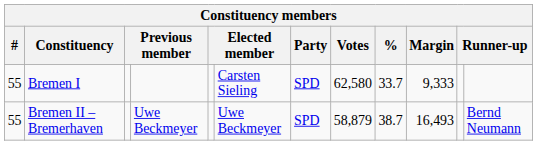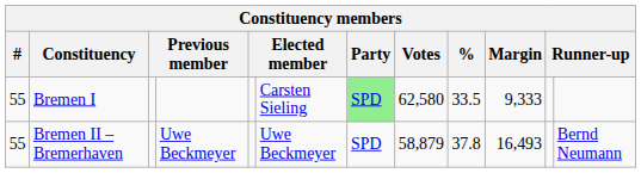Bremen I | Party: no background -> lightgreen background
Bremen I | %: 33.7 -> 33.5
Bremen II – Bremerhaven | %: 38.7 -> 37.8
